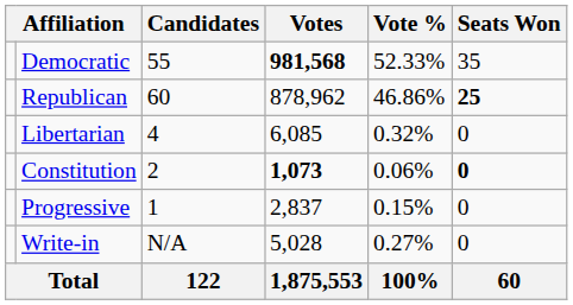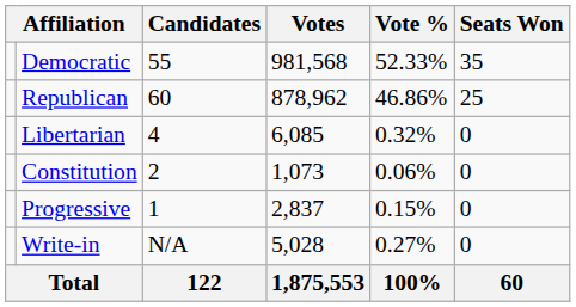Democratic | Votes: bold -> normal
Republican | Seats Won: bold -> normal
Constitution | Votes: bold -> normal
Constitution | Seats Won: bold -> normal
